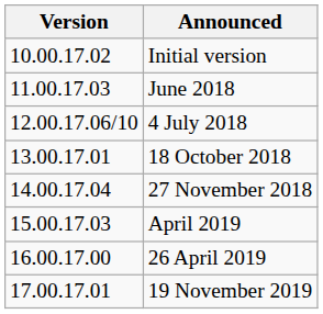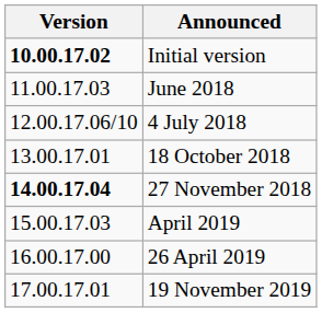Initial version | Version: normal -> bold
27 November 2018 | Version: normal -> bold
